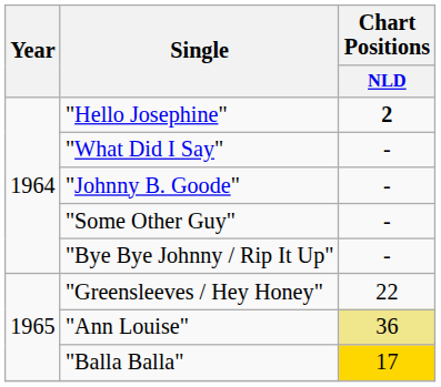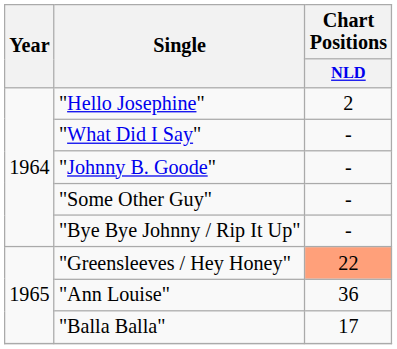"Hello Josephine" | Chart Positions / NLD: bold -> normal
"Greensleeves / Hey Honey" | Chart Positions / NLD: no background -> lightsalmon background
"Ann Louise" | Chart Positions / NLD: khaki background -> no background
"Balla Balla" | Chart Positions / NLD: gold background -> no background
